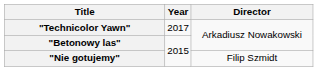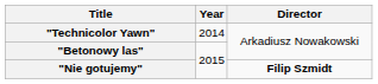"Technicolor Yawn" | Year: 2017 -> 2014
"Nie gotujemy" | Director: normal -> bold
